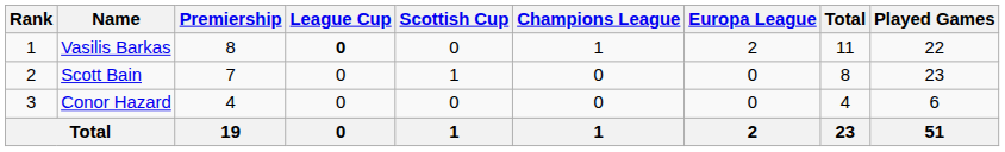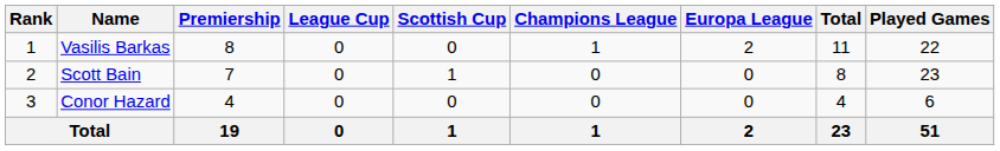Vasilis Barkas | League Cup: bold -> normal
